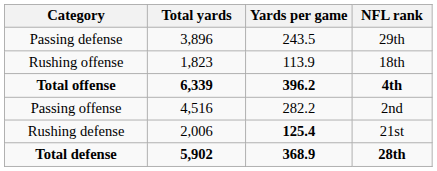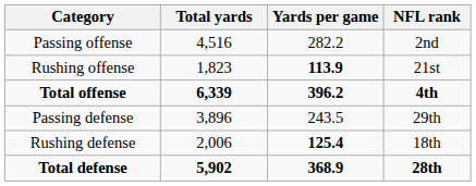rows swapped: Passing offense <-> Passing defense
Rushing offense | Yards per game: normal -> bold
Rushing offense | NFL rank: 18th -> 21st
Rushing defense | NFL rank: 21st -> 18th
